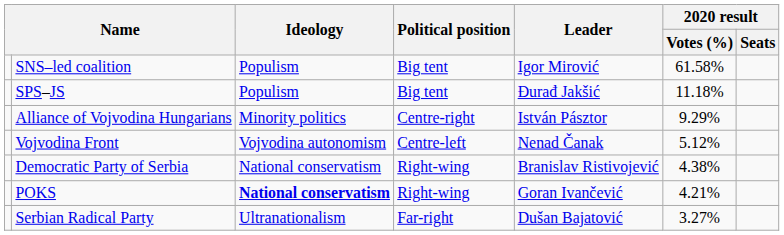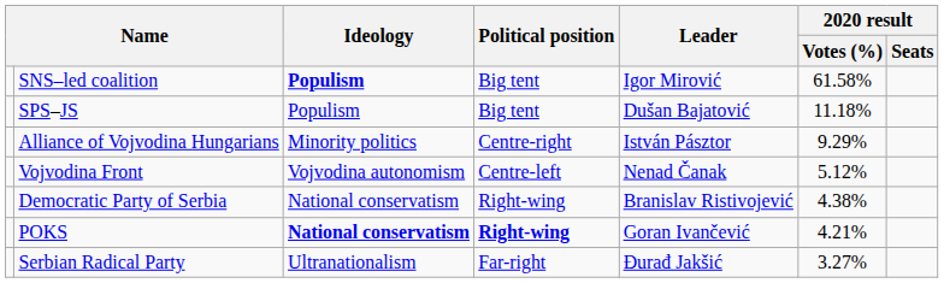SNS–led coalition | Ideology: normal -> bold
SPS–JS | Leader: Đurađ Jakšić -> Dušan Bajatović
POKS | Political position: normal -> bold
Serbian Radical Party | Leader: Dušan Bajatović -> Đurađ Jakšić
